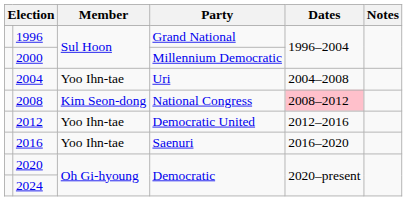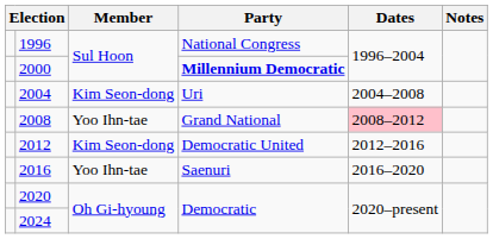1996 | Party: Grand National -> National Congress
2000 | Party: normal -> bold
2004 | Member: Yoo Ihn-tae -> Kim Seon-dong
2008 | Member: Kim Seon-dong -> Yoo Ihn-tae
2008 | Party: National Congress -> Grand National
2012 | Member: Yoo Ihn-tae -> Kim Seon-dong
